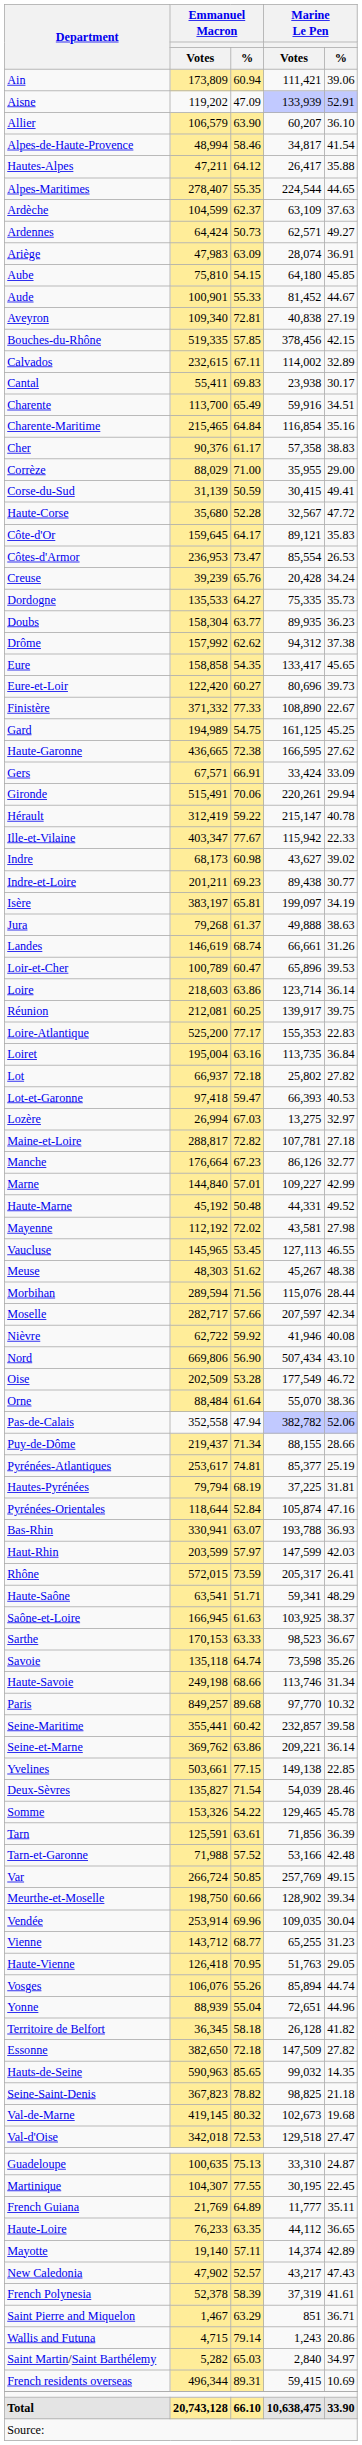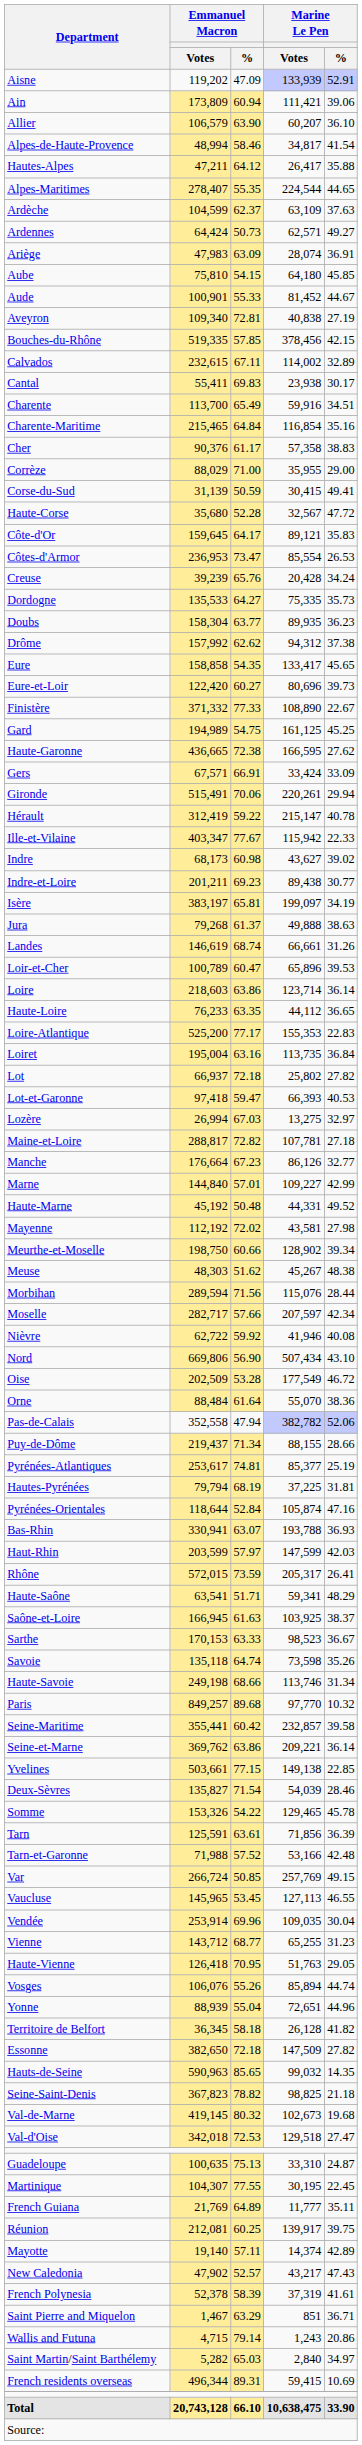rows swapped: Ain <-> Aisne
rows swapped: Haute-Loire <-> Réunion
rows swapped: Meurthe-et-Moselle <-> Vaucluse
